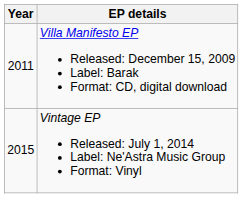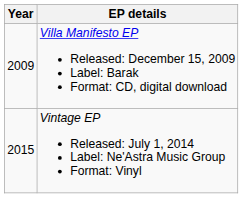row 2 | Year: 2011 -> 2009
